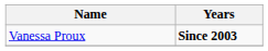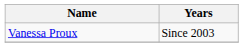Vanessa Proux | Years: bold -> normal
